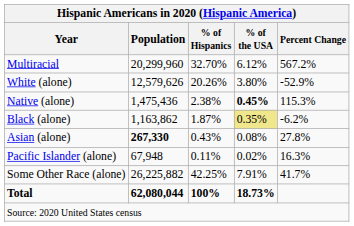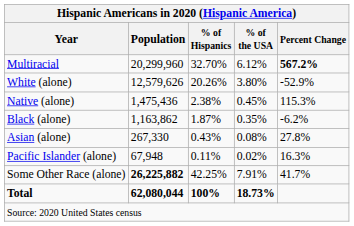Multiracial | Percent Change: normal -> bold
Native (alone) | % of the USA: bold -> normal
Black (alone) | % of the USA: khaki background -> no background
Asian (alone) | Population: bold -> normal
Some Other Race (alone) | Population: normal -> bold
